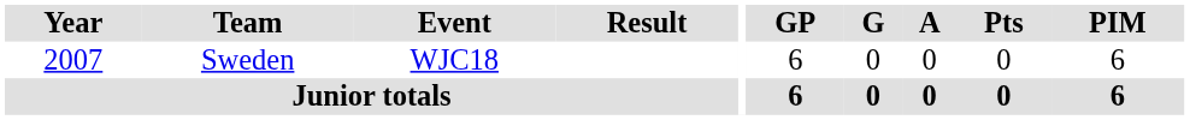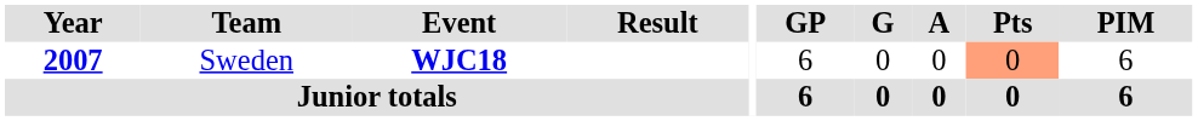Sweden | Year: normal -> bold
Sweden | Event: normal -> bold
Sweden | Pts: no background -> lightsalmon background
